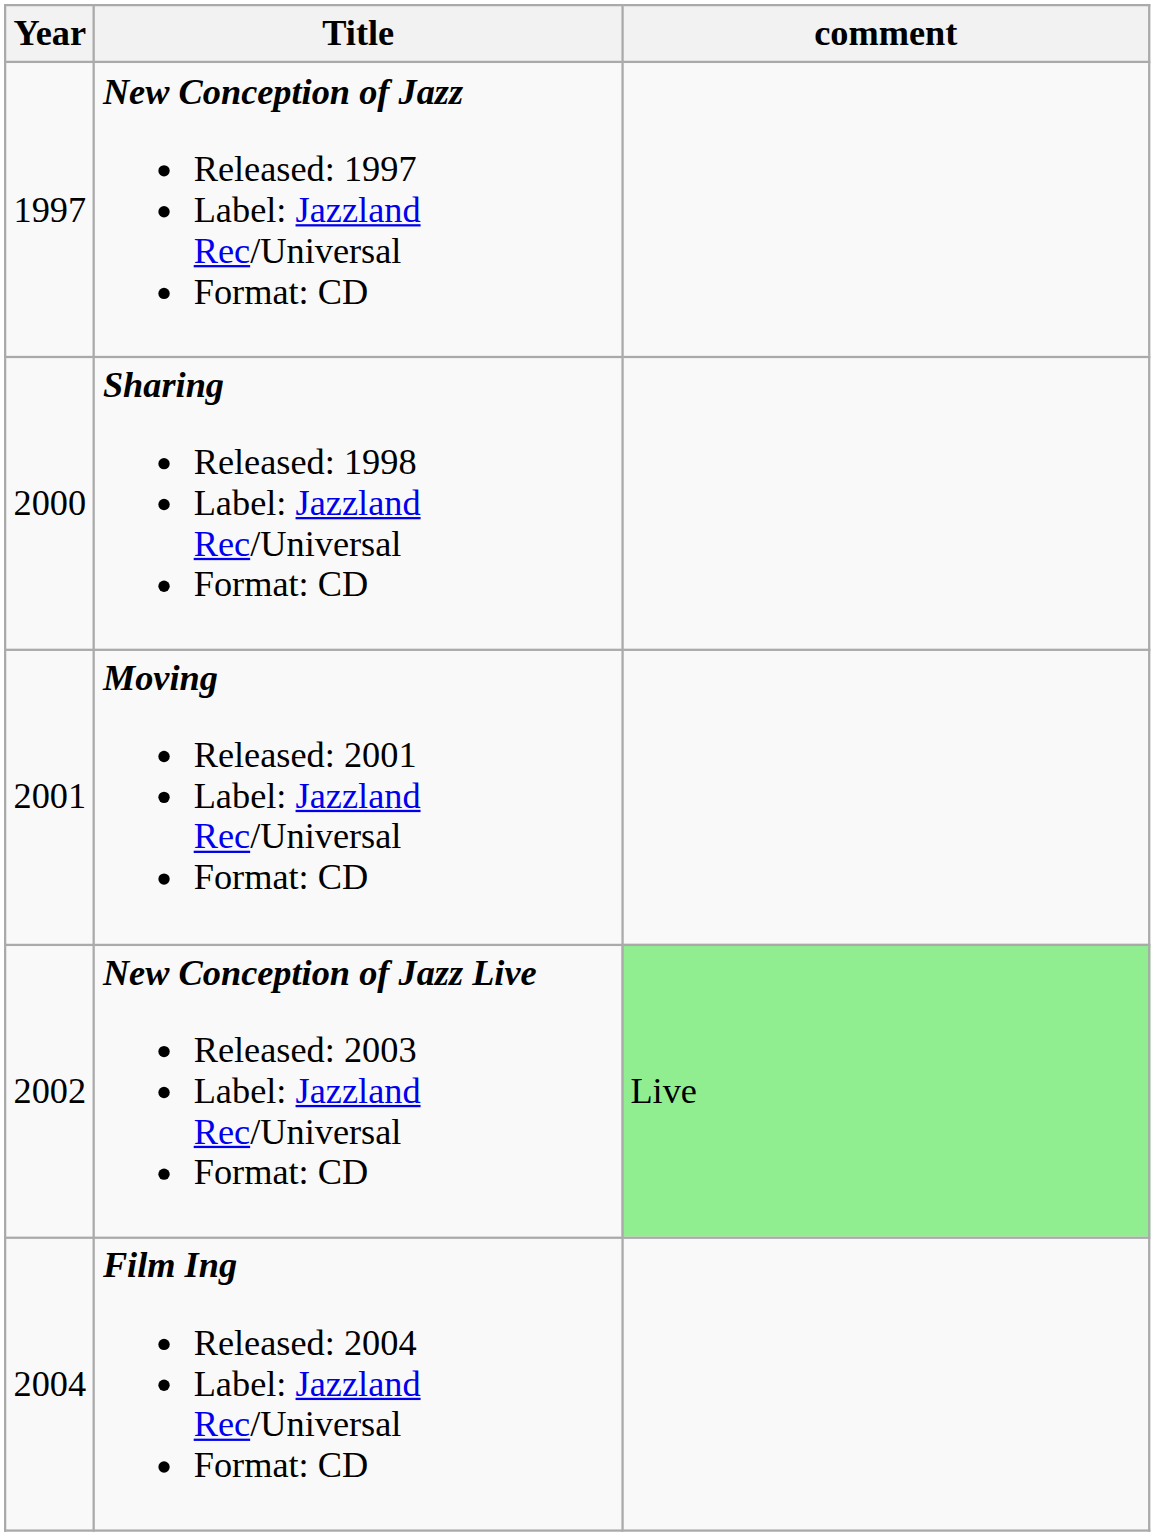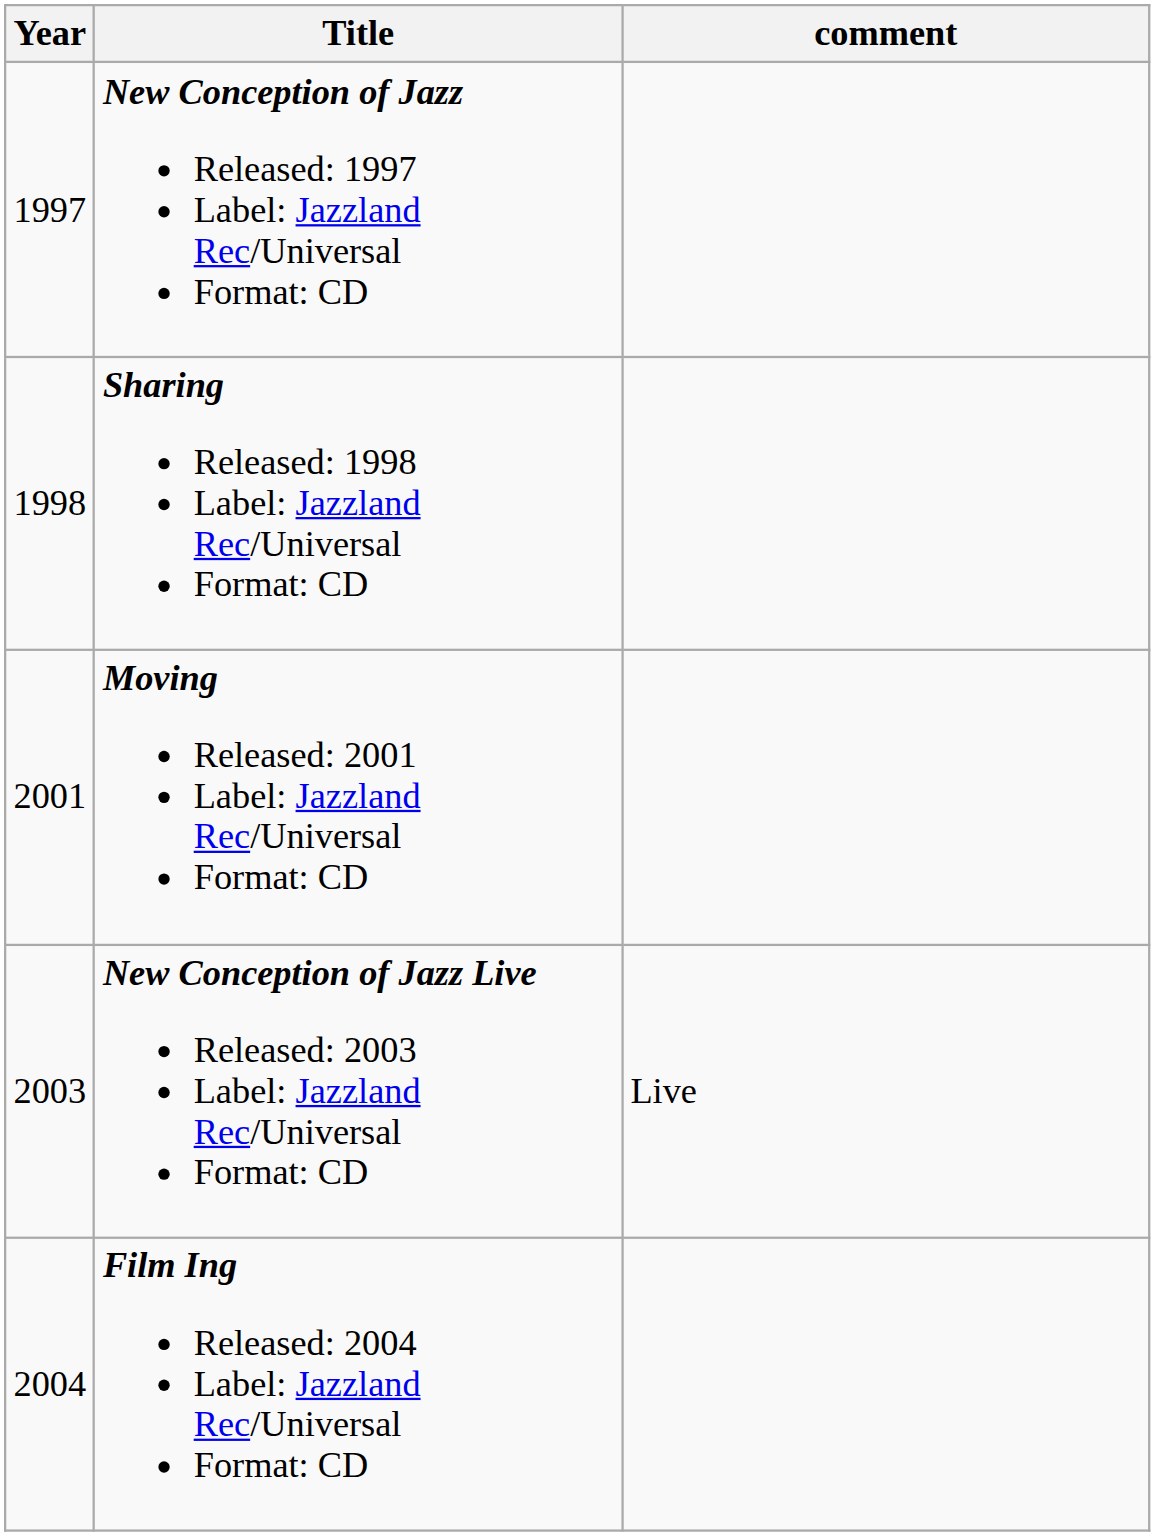row 3 | Year: 2000 -> 1998
row 5 | Year: 2002 -> 2003
row 5 | comment: lightgreen background -> no background
